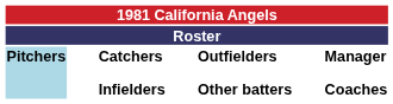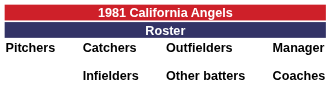Pitchers | column 1: lightblue background -> no background
